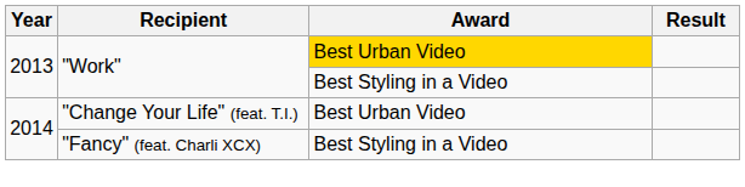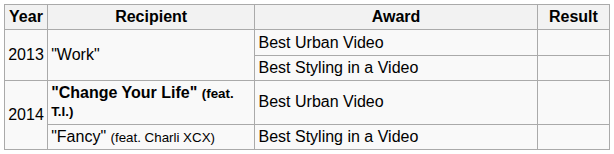"Work" / Best Urban Video | Award: gold background -> no background
"Change Your Life" (feat. T.I.) | Recipient: normal -> bold
